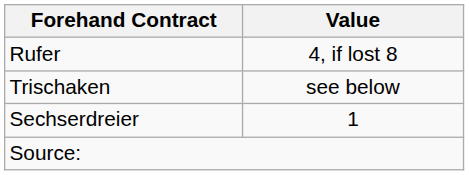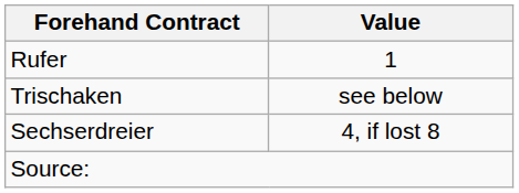Rufer | Value: 4, if lost 8 -> 1
Sechserdreier | Value: 1 -> 4, if lost 8
